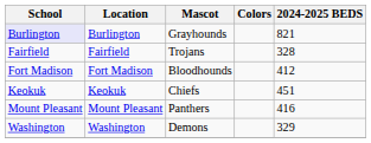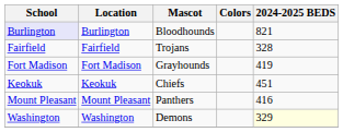row 2 | Mascot: Grayhounds -> Bloodhounds
row 4 | Mascot: Bloodhounds -> Grayhounds
row 4 | 2024-2025 BEDS: 412 -> 419
row 7 | 2024-2025 BEDS: no background -> lightyellow background
